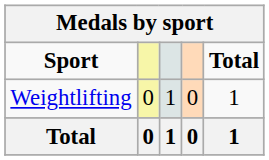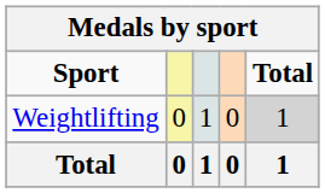Weightlifting | Total: no background -> lightgrey background
